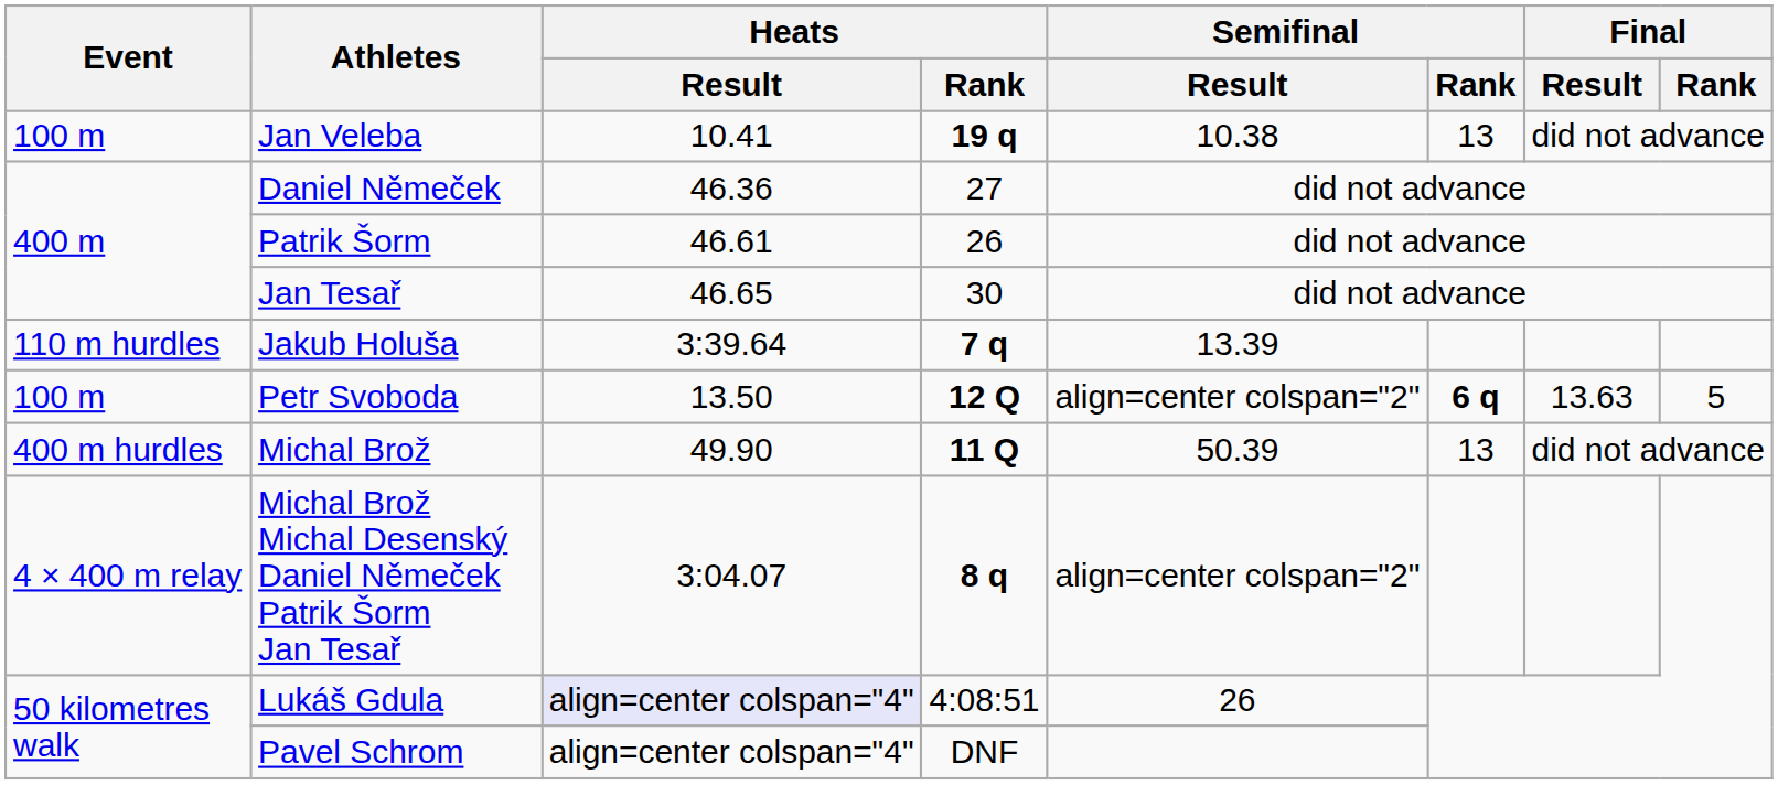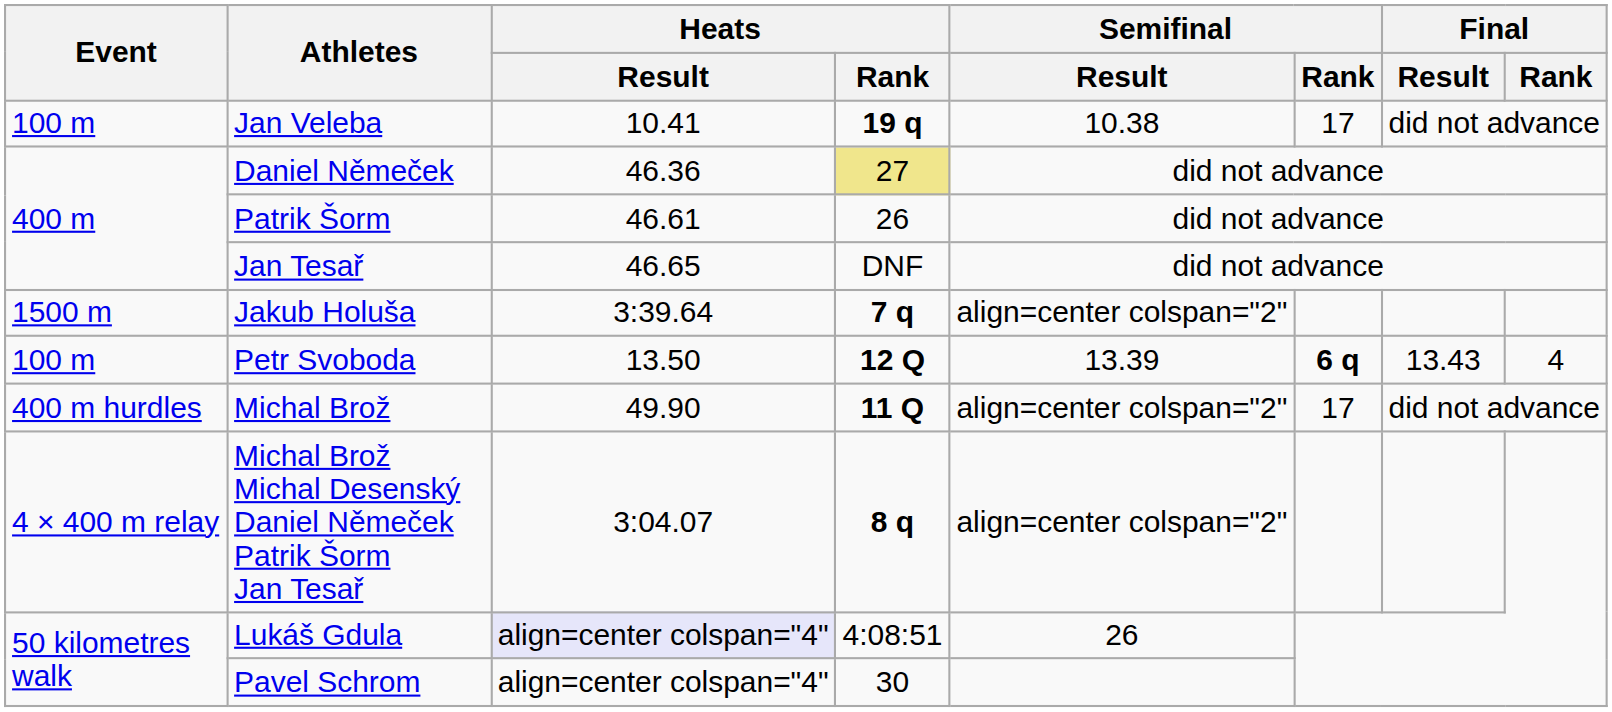Jan Veleba | Semifinal / Rank: 13 -> 17
Daniel Němeček | Heats / Rank: no background -> khaki background
Jan Tesař | Heats / Rank: 30 -> DNF
Jakub Holuša | Event: 110 m hurdles -> 1500 m
Jakub Holuša | Semifinal / Result: 13.39 -> align=center colspan="2"
Petr Svoboda | Semifinal / Result: align=center colspan="2" -> 13.39
Petr Svoboda | Final / Result: 13.63 -> 13.43
Petr Svoboda | Final / Rank: 5 -> 4
Michal Brož | Semifinal / Result: 50.39 -> align=center colspan="2"
Michal Brož | Semifinal / Rank: 13 -> 17
Pavel Schrom | Heats / Rank: DNF -> 30
